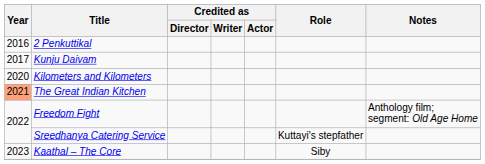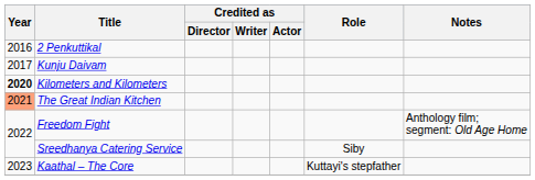Kilometers and Kilometers | Year: normal -> bold
Sreedhanya Catering Service | Role: Kuttayi's stepfather -> Siby
Kaathal – The Core | Role: Siby -> Kuttayi's stepfather
